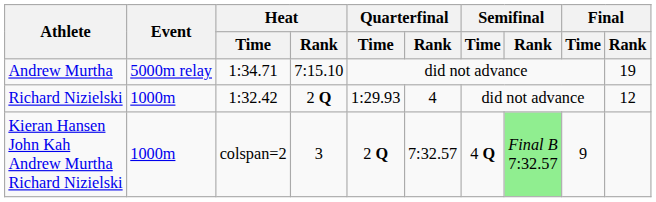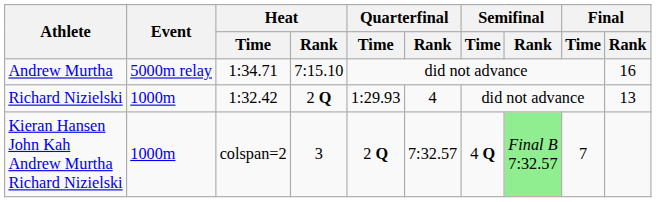Andrew Murtha | Final / Rank: 19 -> 16
Richard Nizielski | Final / Rank: 12 -> 13
Kieran Hansen John Kah Andrew Murtha Richard Nizielski | Final / Time: 9 -> 7
